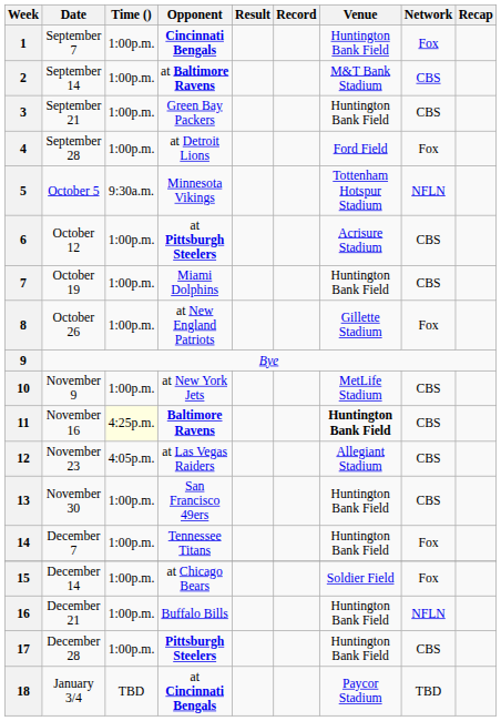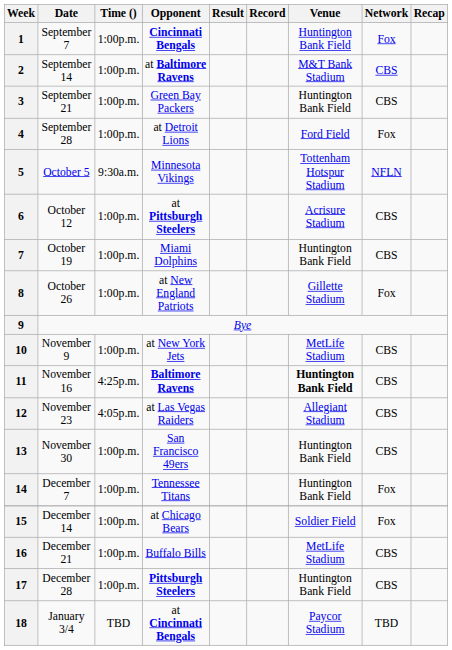11 | Time (): lightyellow background -> no background
16 | Venue: Huntington Bank Field -> MetLife Stadium
16 | Network: NFLN -> CBS
